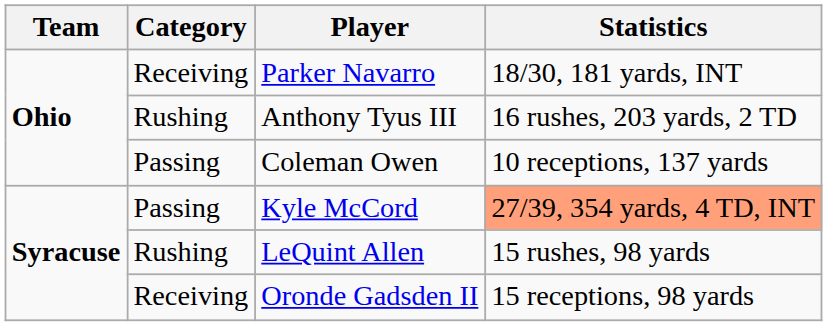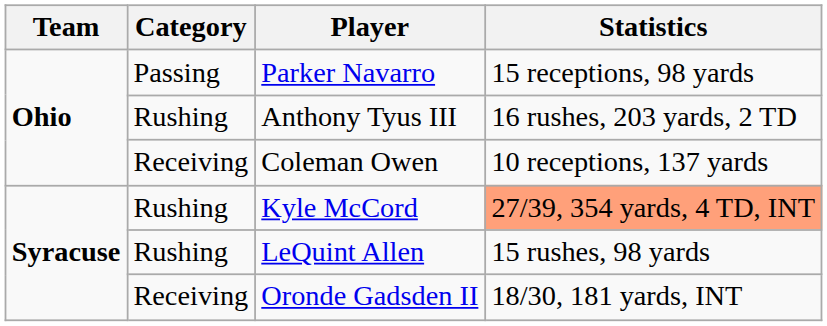Parker Navarro | Category: Receiving -> Passing
Parker Navarro | Statistics: 18/30, 181 yards, INT -> 15 receptions, 98 yards
Coleman Owen | Category: Passing -> Receiving
Kyle McCord | Category: Passing -> Rushing
Oronde Gadsden II | Statistics: 15 receptions, 98 yards -> 18/30, 181 yards, INT
